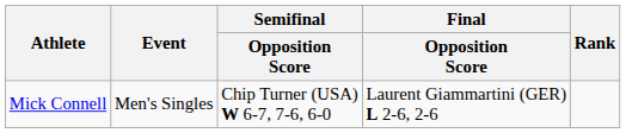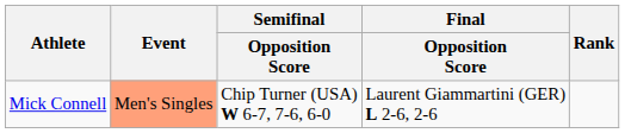Mick Connell | Event: no background -> lightsalmon background
